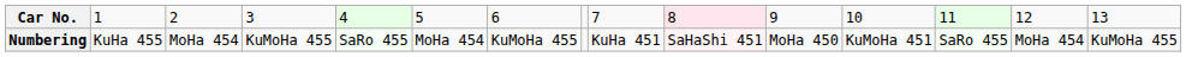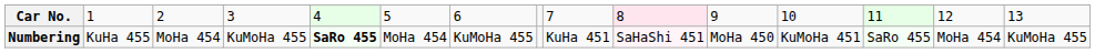Numbering | column 5: normal -> bold
